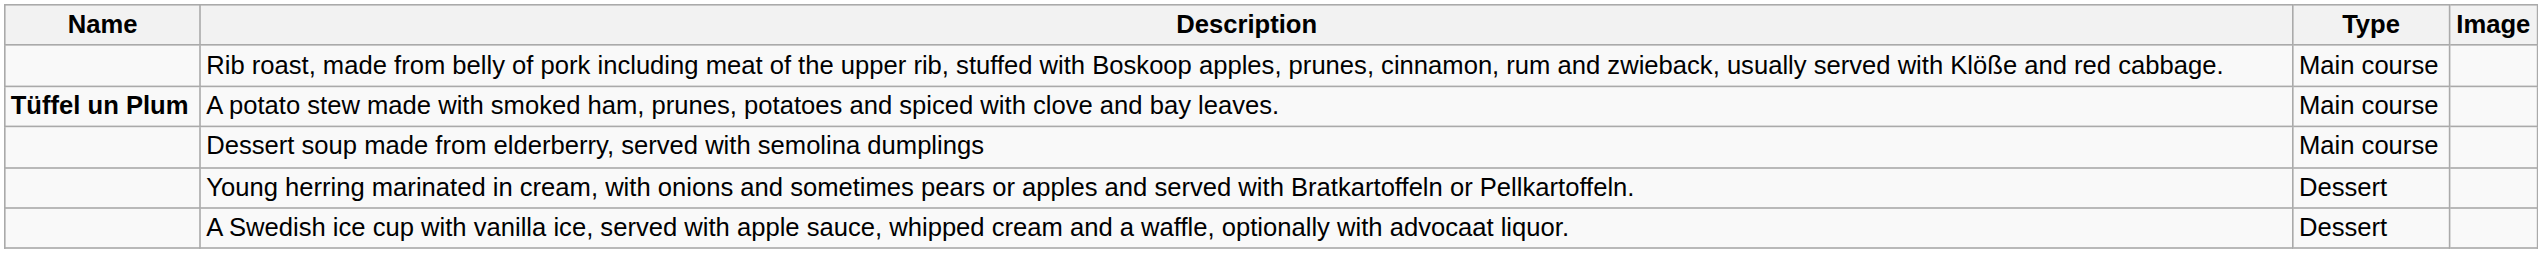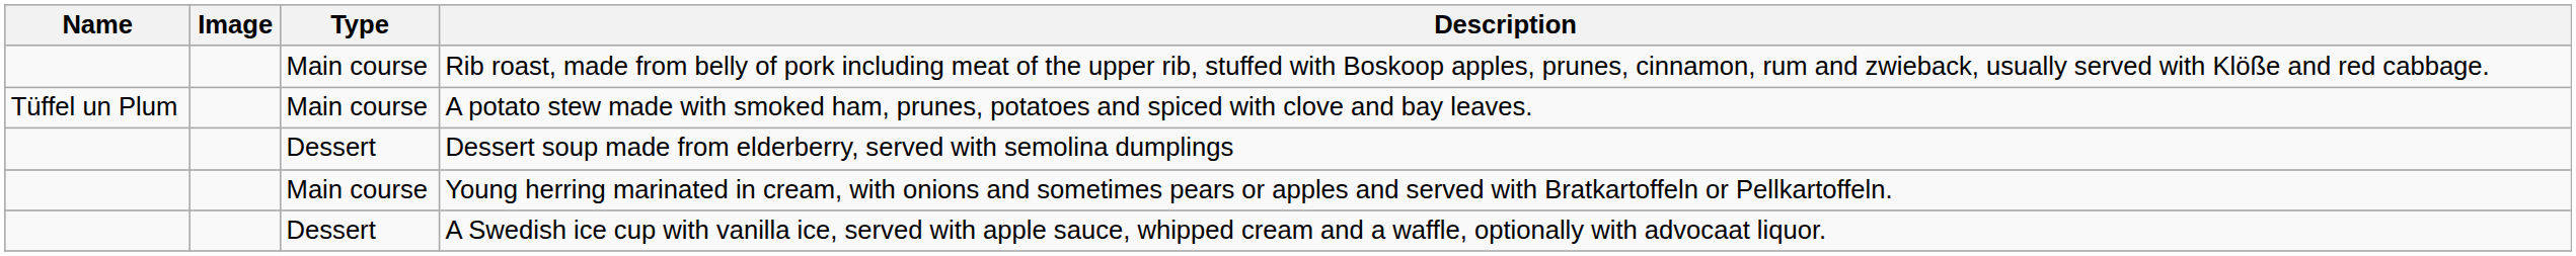columns swapped: Image <-> Description
row 3 | Name: bold -> normal
row 4 | Type: Main course -> Dessert
row 5 | Type: Dessert -> Main course
